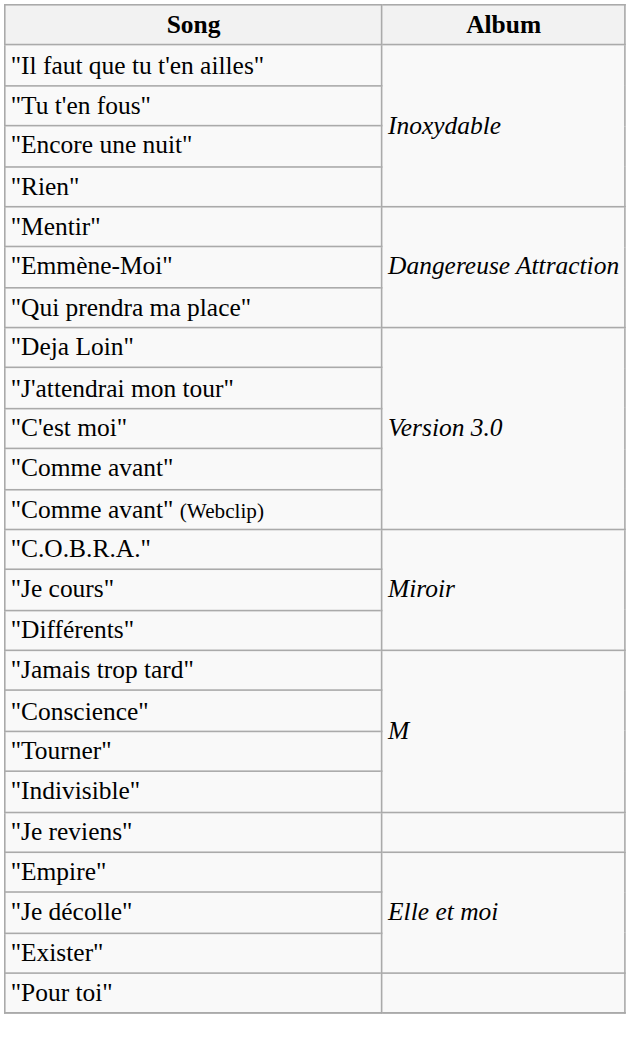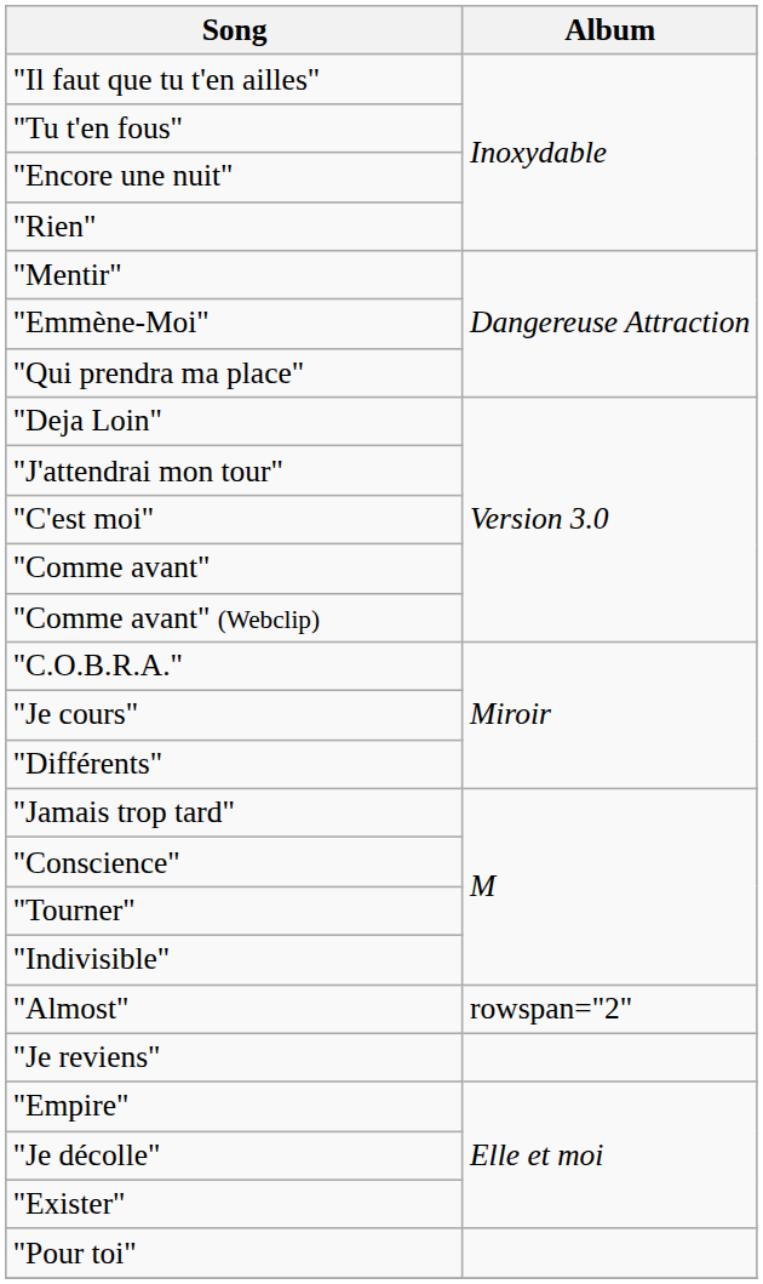+ row: "Almost" | rowspan="2"
